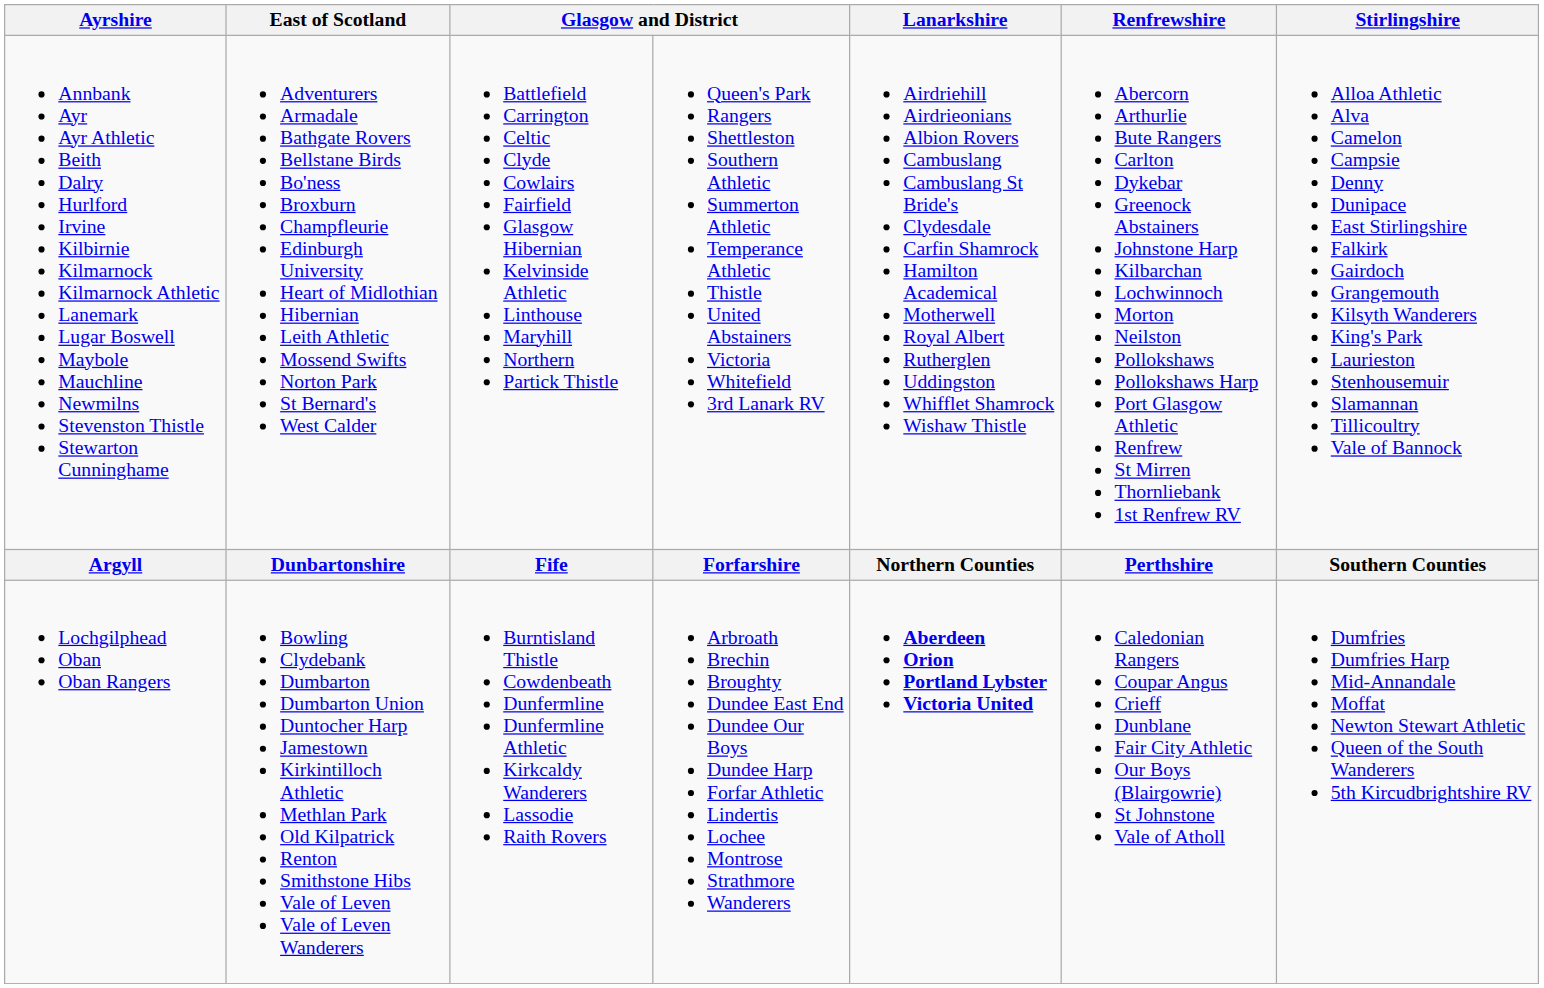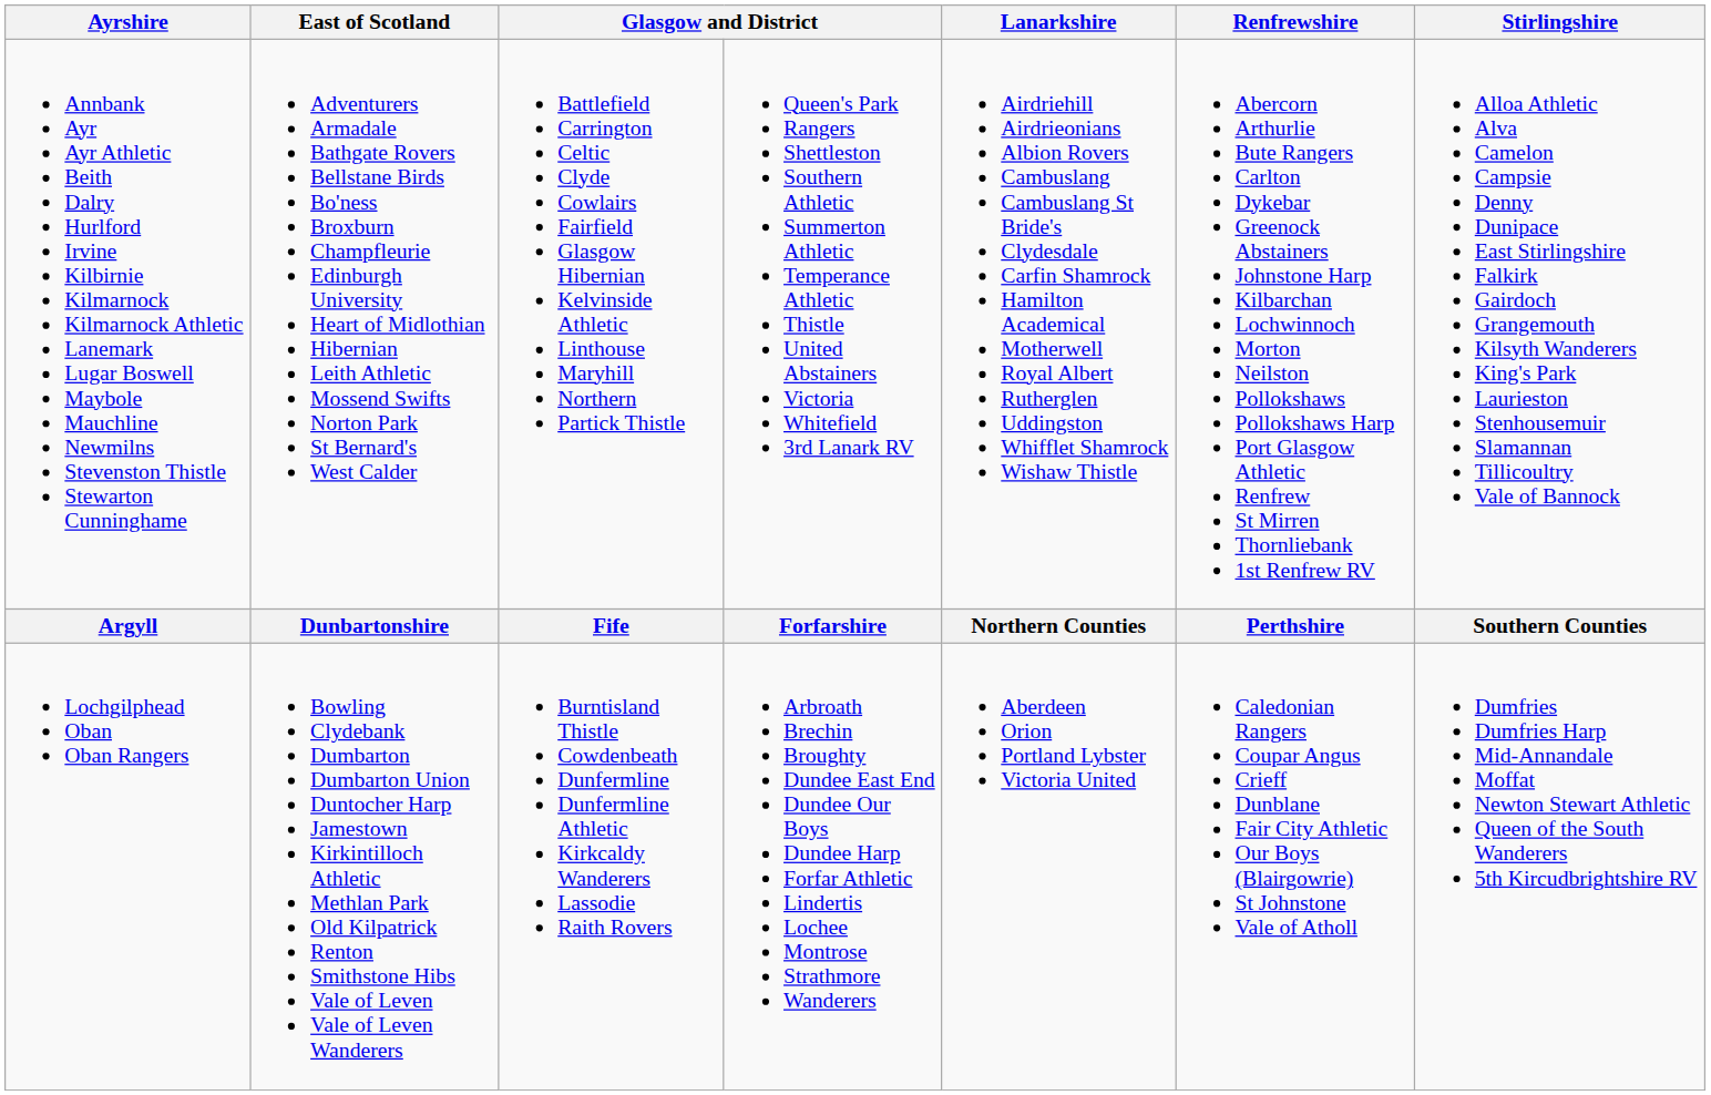Lochgilphead Oban Oban Rangers | Lanarkshire: bold -> normal
